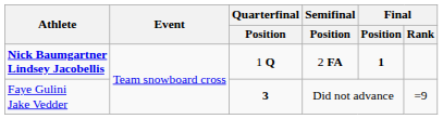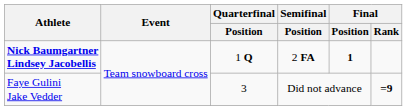Faye Gulini Jake Vedder | Quarterfinal / Position: bold -> normal
Faye Gulini Jake Vedder | Final / Rank: normal -> bold
